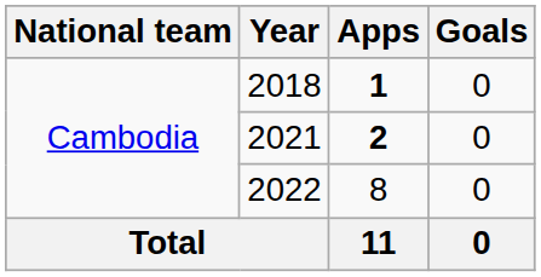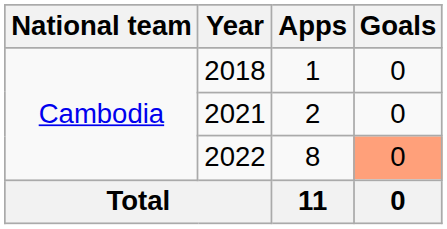2018 | Apps: bold -> normal
2021 | Apps: bold -> normal
2022 | Goals: no background -> lightsalmon background
